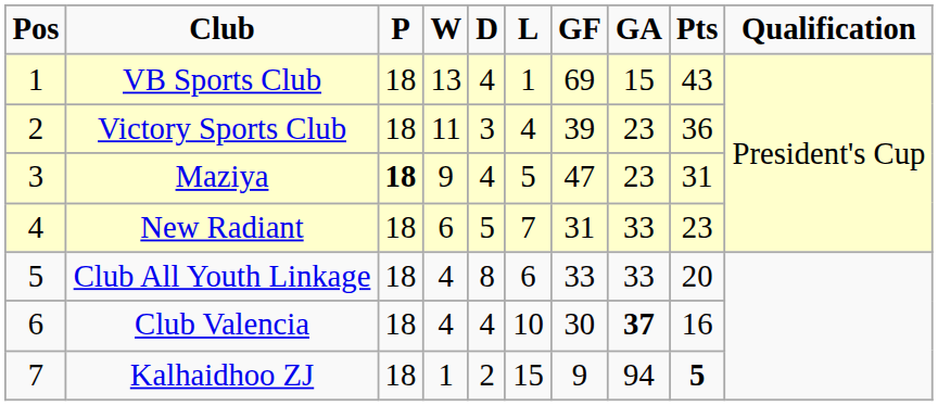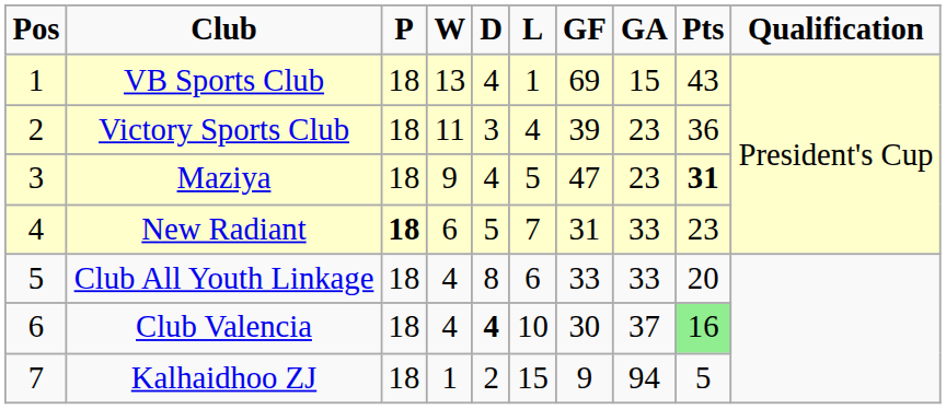Maziya | P: bold -> normal
Maziya | Pts: normal -> bold
New Radiant | P: normal -> bold
Club Valencia | D: normal -> bold
Club Valencia | GA: bold -> normal
Club Valencia | Pts: no background -> lightgreen background
Kalhaidhoo ZJ | Pts: bold -> normal
